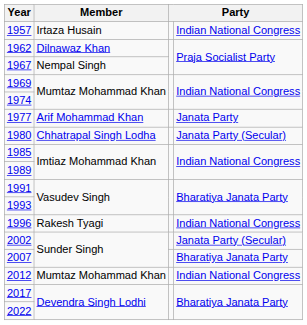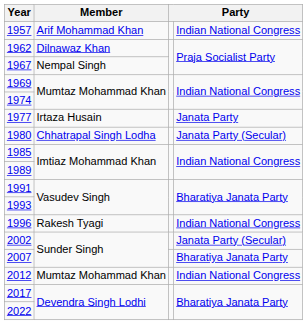1957 | Member: Irtaza Husain -> Arif Mohammad Khan
1977 | Member: Arif Mohammad Khan -> Irtaza Husain
